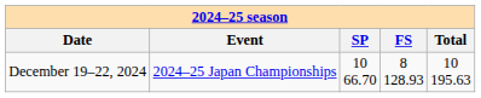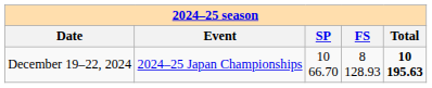December 19–22, 2024 | Total: normal -> bold
